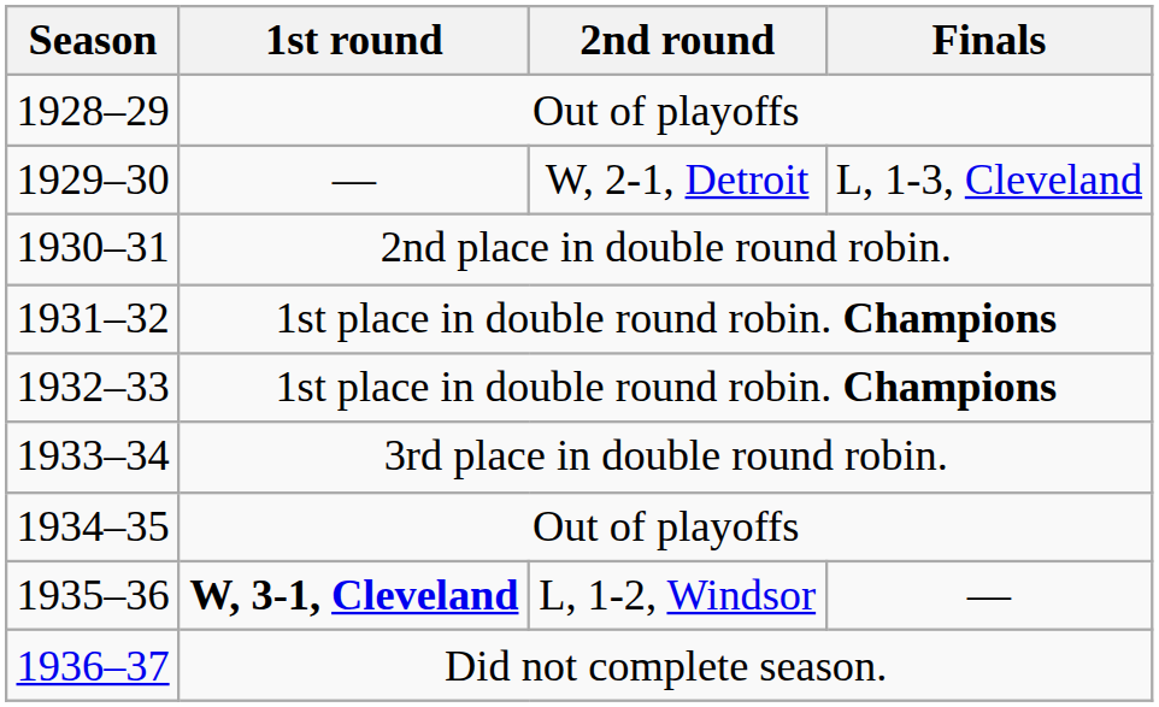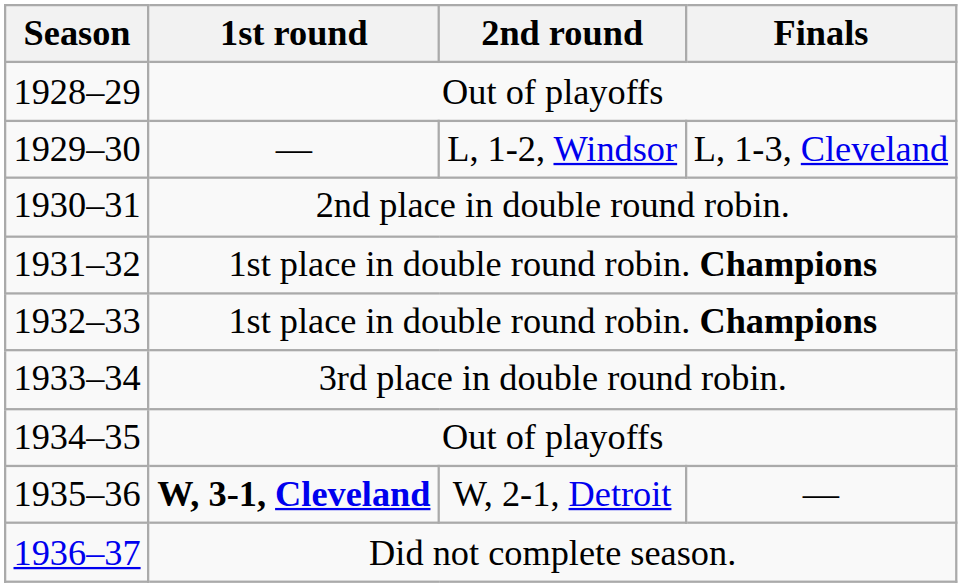1929–30 | 2nd round: W, 2-1, Detroit -> L, 1-2, Windsor
1935–36 | 2nd round: L, 1-2, Windsor -> W, 2-1, Detroit
